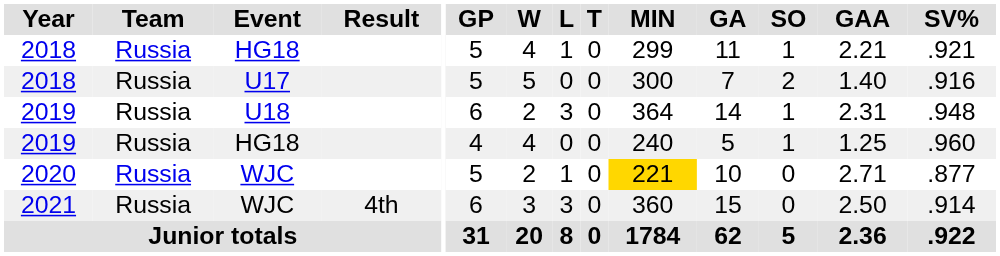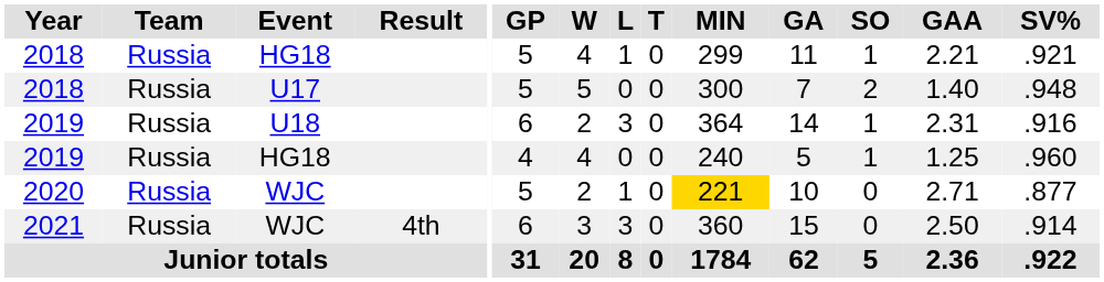2018 / U17 | SV%: .916 -> .948
2019 / U18 | SV%: .948 -> .916
